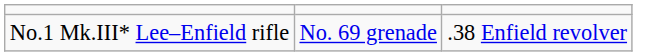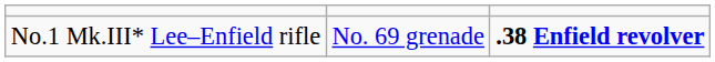No.1 Mk.III* Lee–Enfield rifle | column 3: normal -> bold
